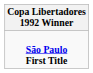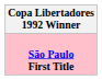row 2 | column 1: no background -> pink background
